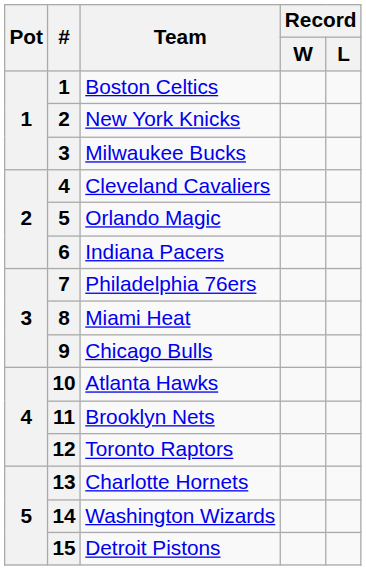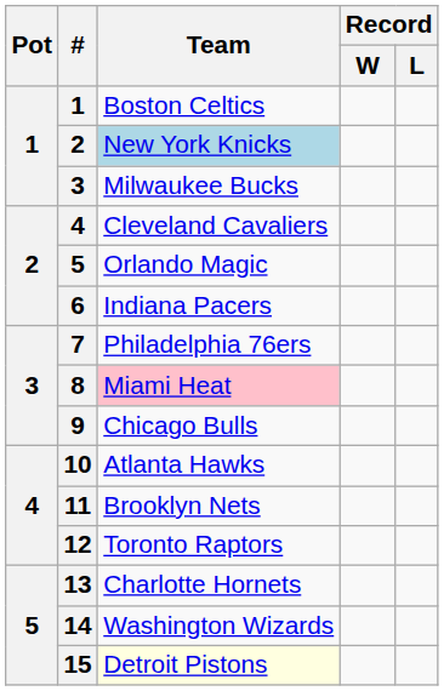New York Knicks | Team: no background -> lightblue background
Miami Heat | Team: no background -> pink background
Detroit Pistons | Team: no background -> lightyellow background
